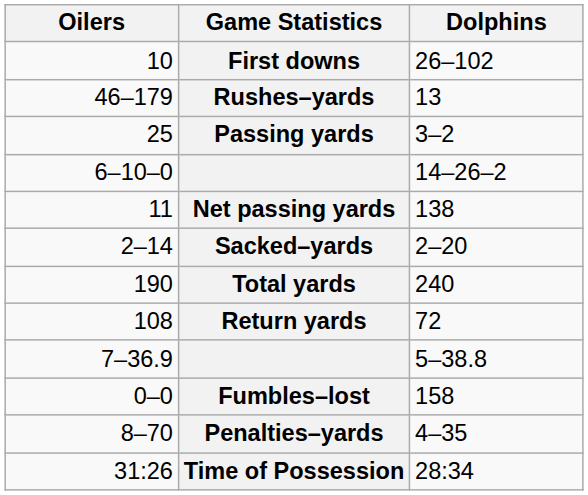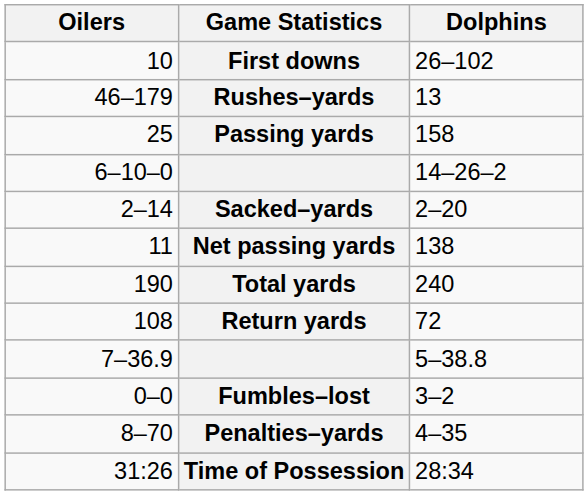Passing yards | Dolphins: 3–2 -> 158
rows swapped: Sacked–yards <-> Net passing yards
Fumbles–lost | Dolphins: 158 -> 3–2
